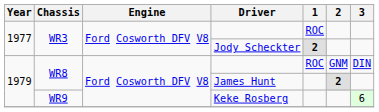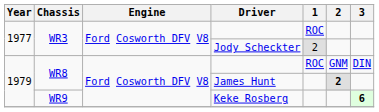Jody Scheckter | 1: bold -> normal
Keke Rosberg | 3: normal -> bold
